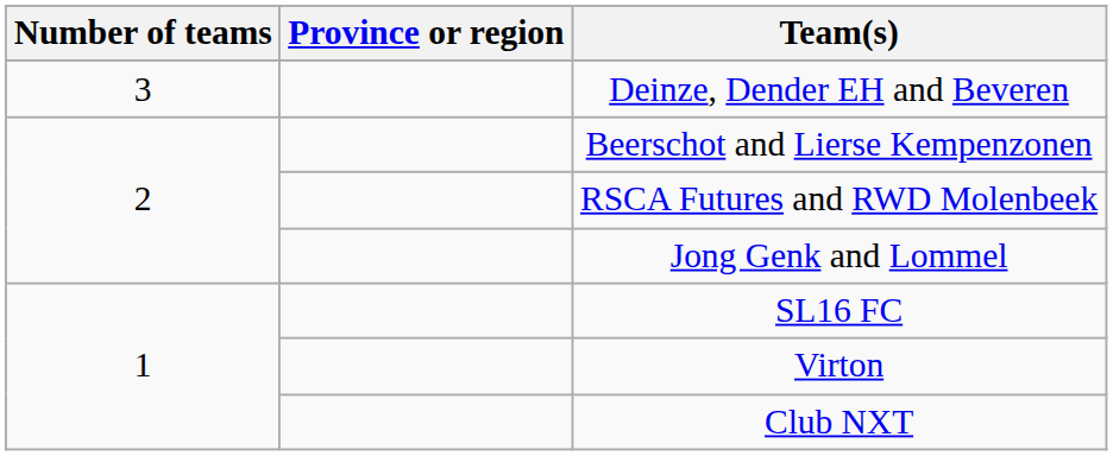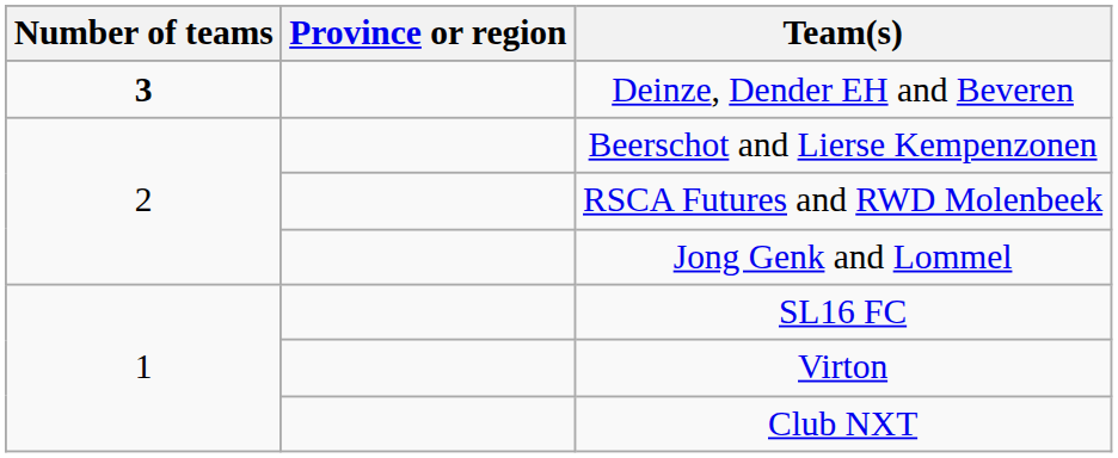Deinze, Dender EH and Beveren | Number of teams: normal -> bold
